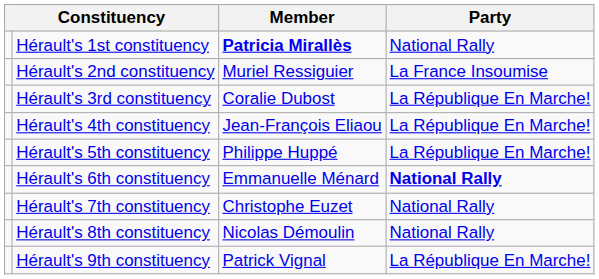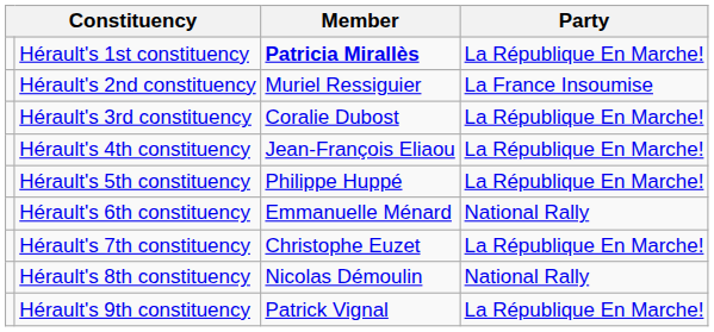Hérault's 1st constituency | Party: National Rally -> La République En Marche!
Hérault's 6th constituency | Party: bold -> normal
Hérault's 7th constituency | Party: National Rally -> La République En Marche!
